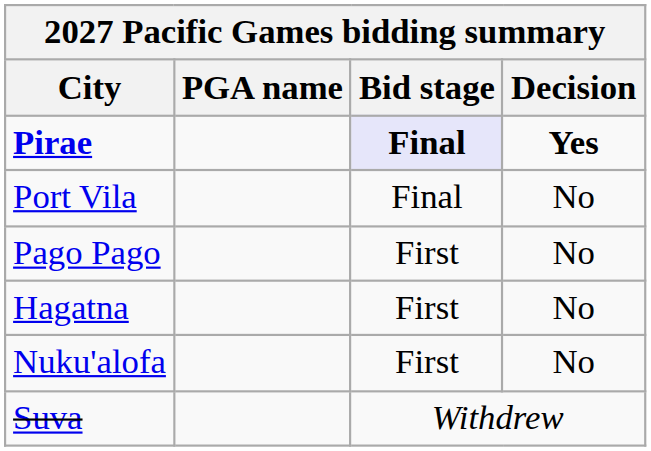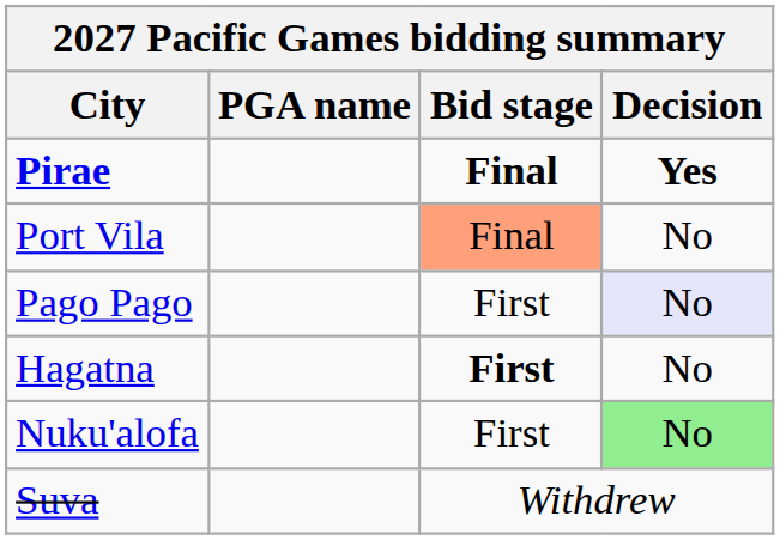Pirae | Bid stage: lavender background -> no background
Port Vila | Bid stage: no background -> lightsalmon background
Pago Pago | Decision: no background -> lavender background
Hagatna | Bid stage: normal -> bold
Nuku'alofa | Decision: no background -> lightgreen background
